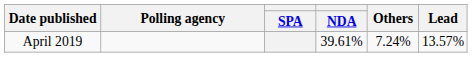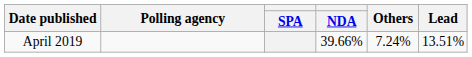April 2019 | NDA: 39.61% -> 39.66%
April 2019 | Lead: 13.57% -> 13.51%
